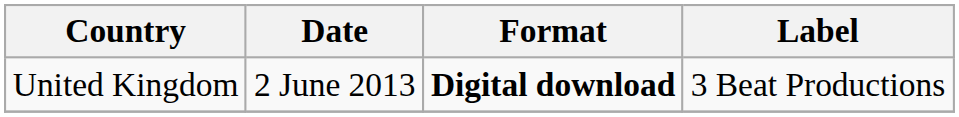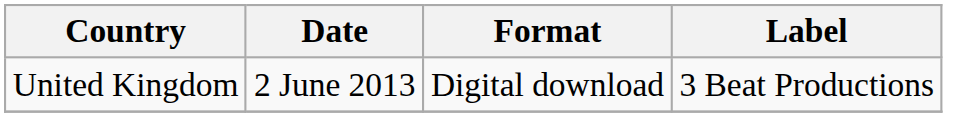United Kingdom | Format: bold -> normal
